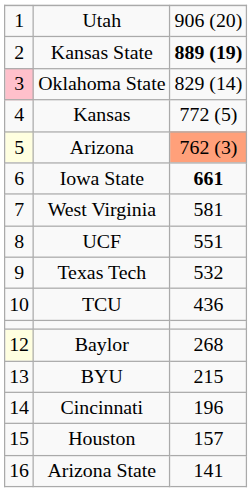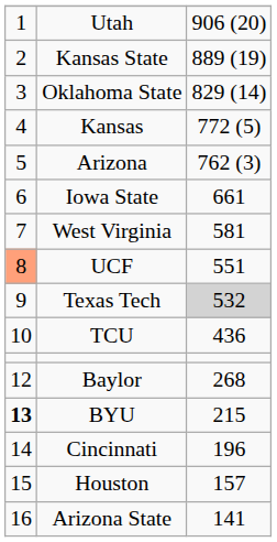Kansas State | column 3: bold -> normal
Oklahoma State | column 1: pink background -> no background
Arizona | column 1: lightyellow background -> no background
Arizona | column 3: lightsalmon background -> no background
Iowa State | column 3: bold -> normal
UCF | column 1: no background -> lightsalmon background
Texas Tech | column 3: no background -> lightgrey background
Baylor | column 1: lightyellow background -> no background
BYU | column 1: normal -> bold
